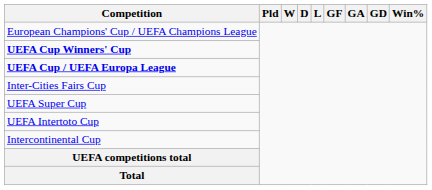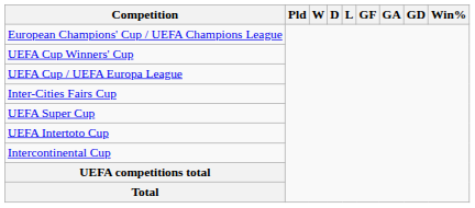UEFA Cup Winners' Cup | Competition: bold -> normal
UEFA Cup / UEFA Europa League | Competition: bold -> normal
